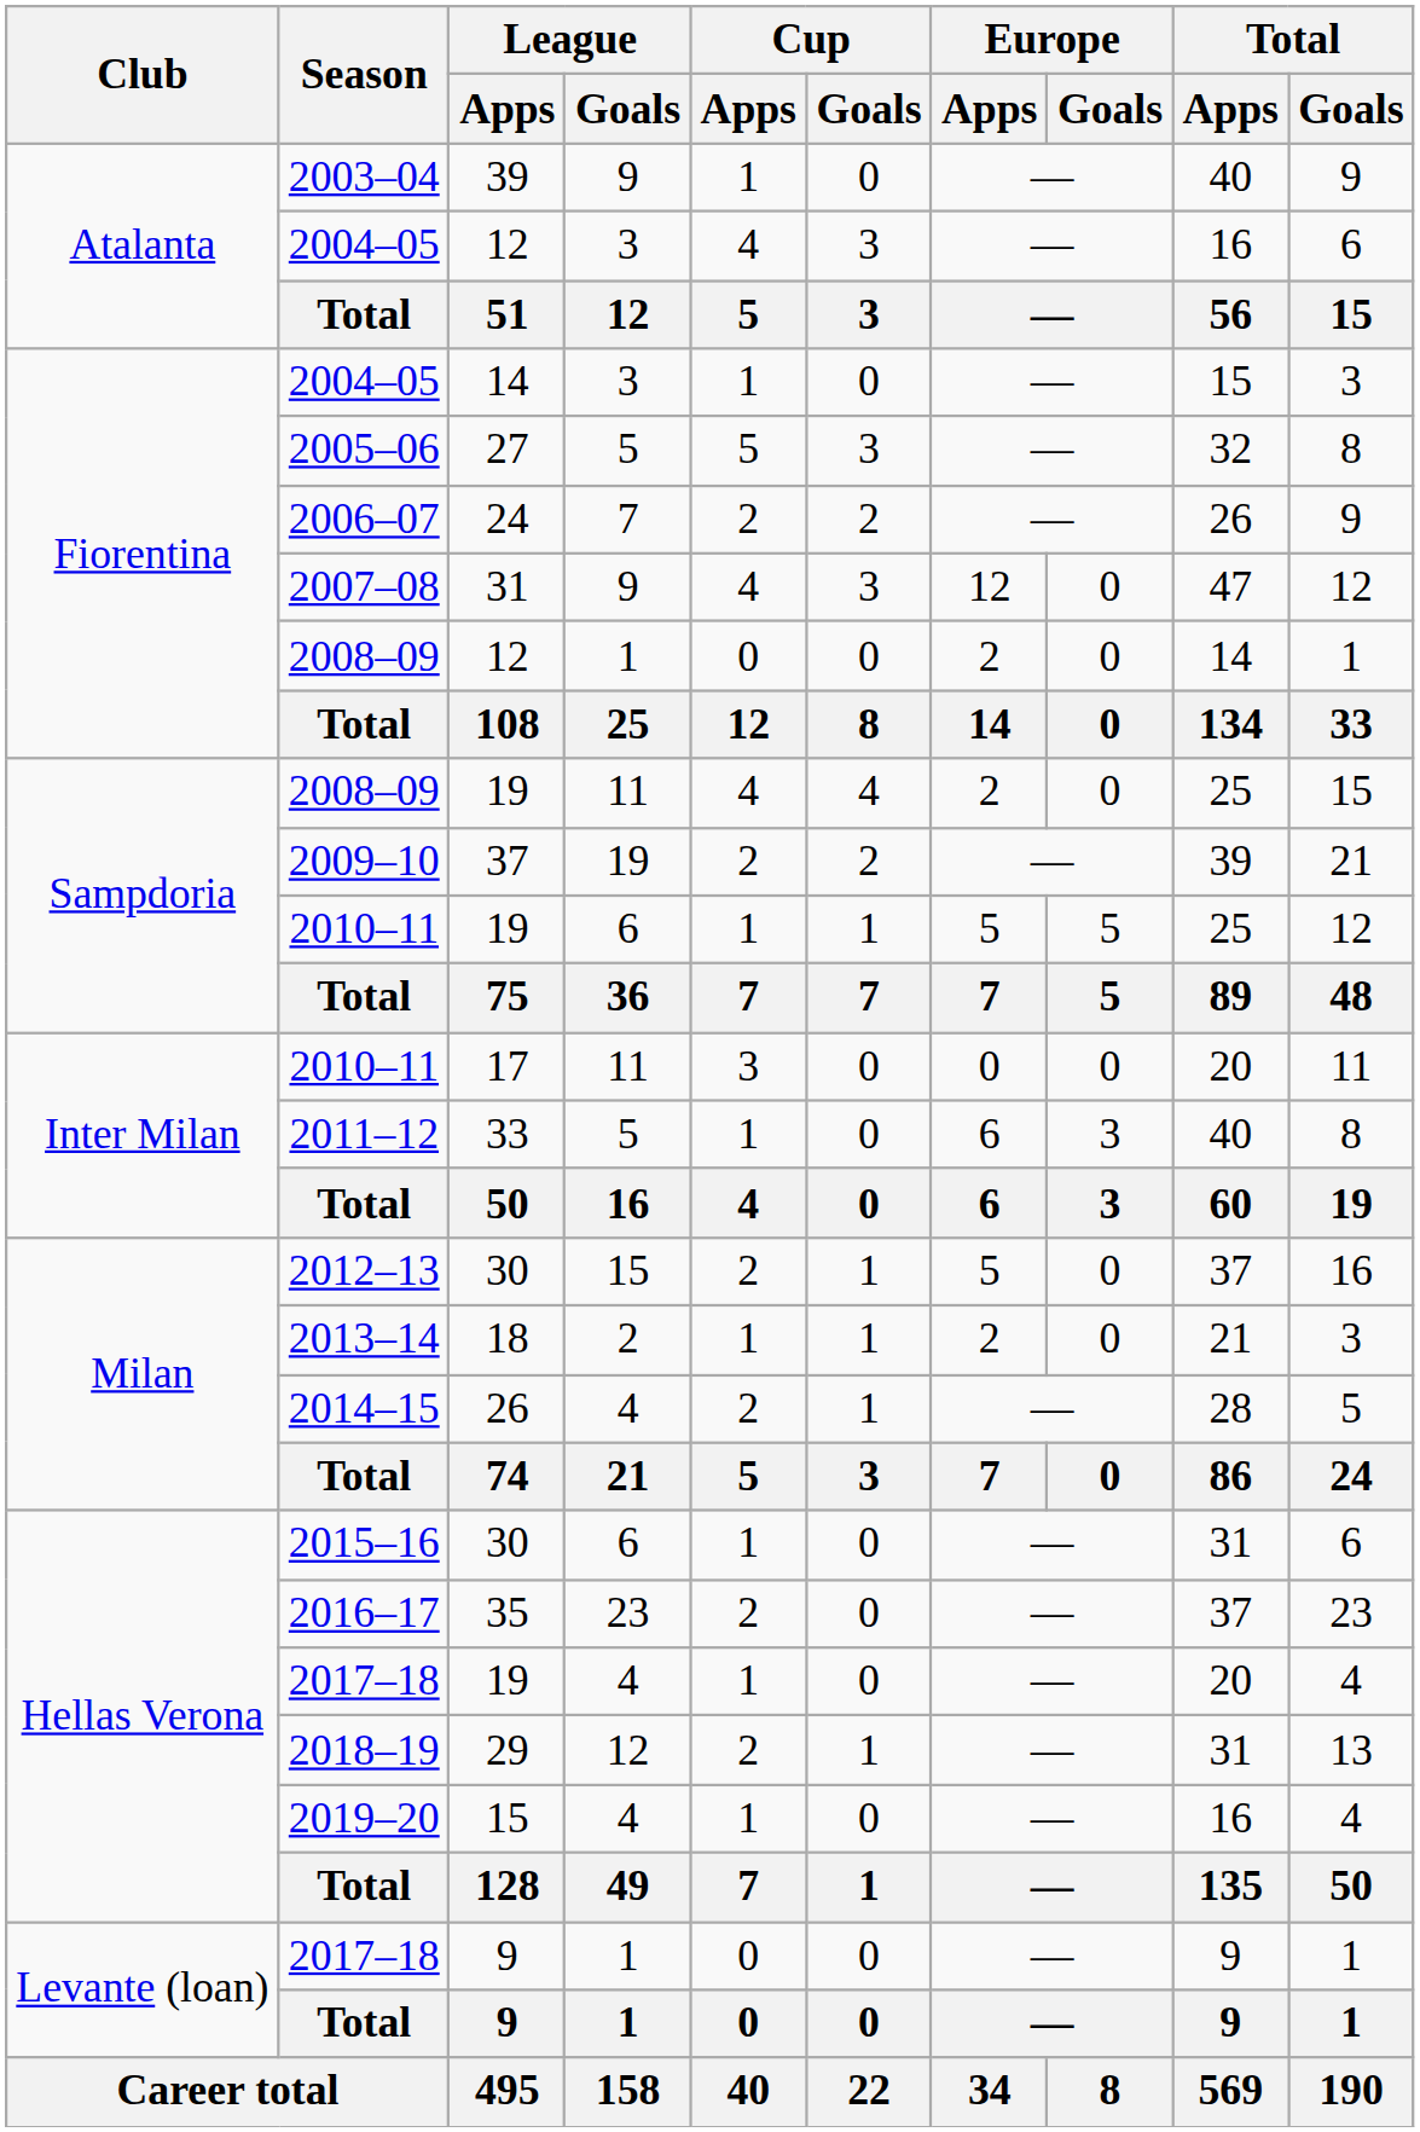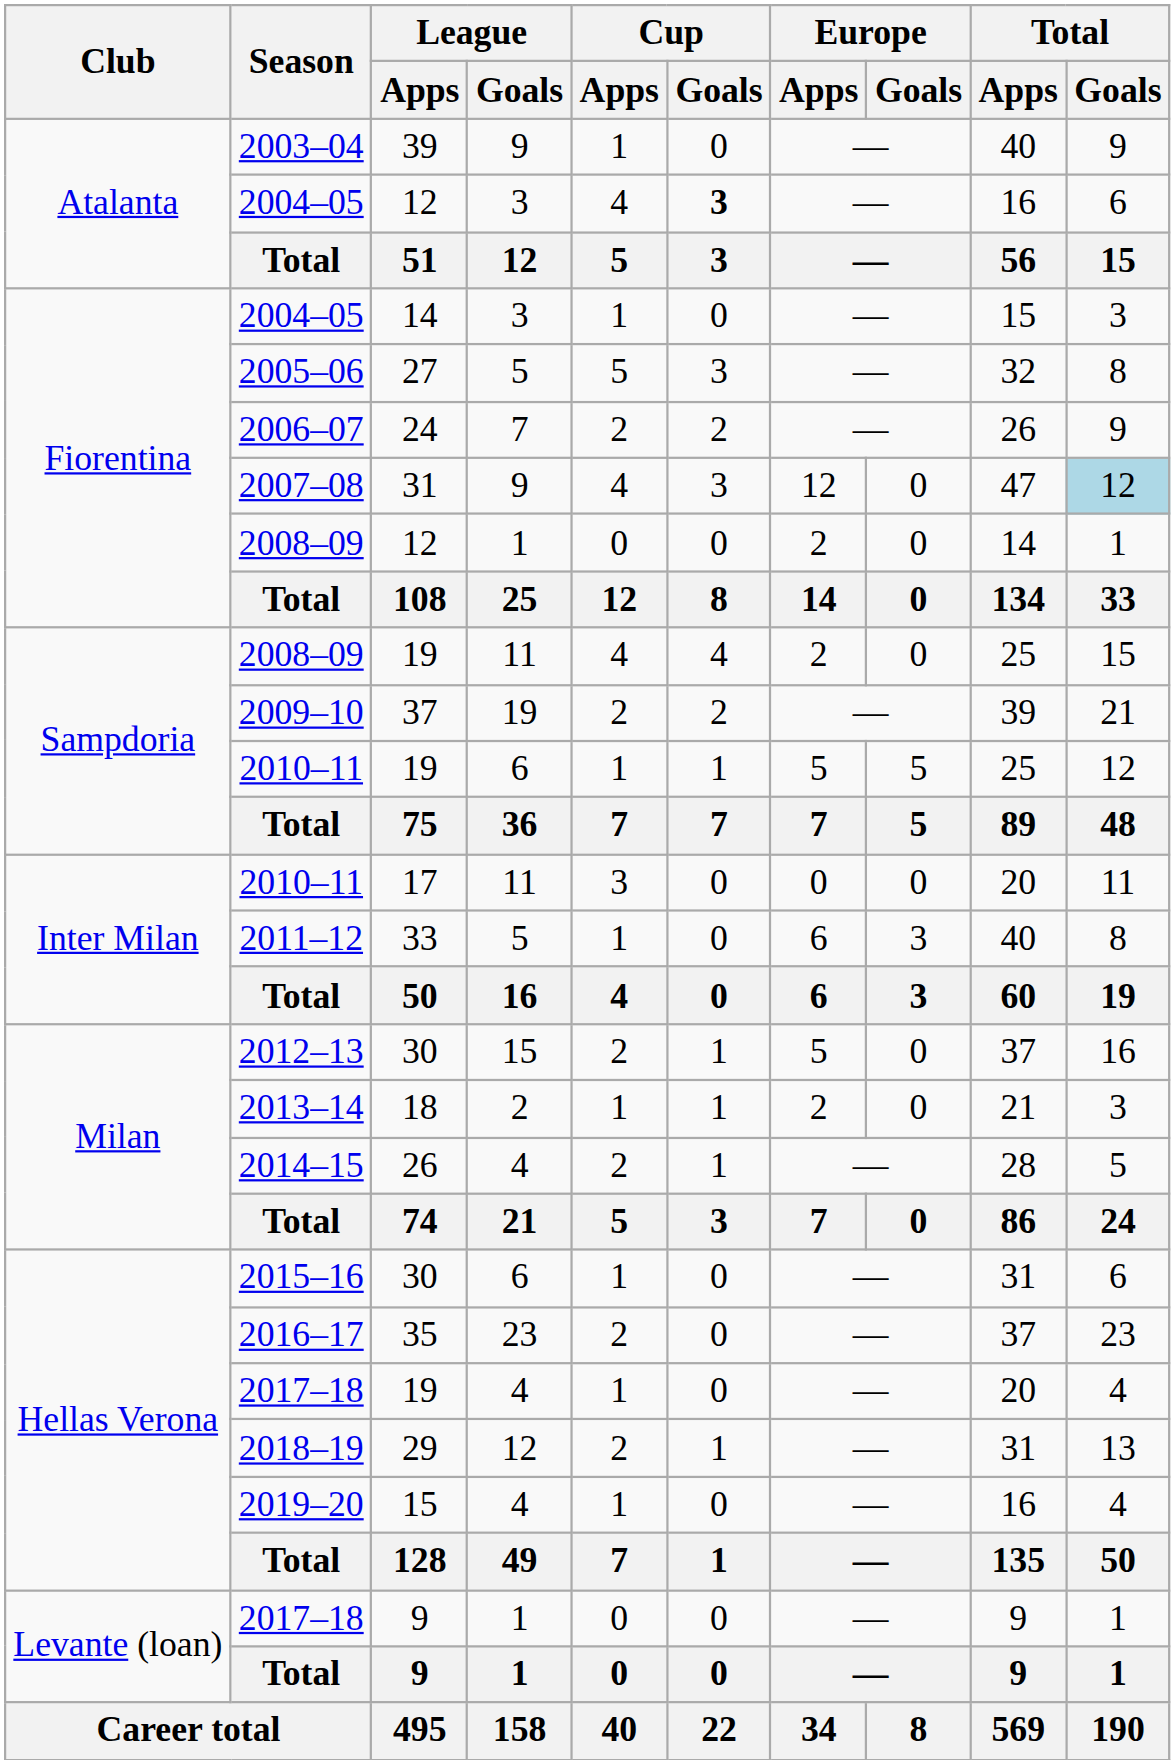2004–05 / 12 | Cup / Goals: normal -> bold
2007–08 | Total / Goals: no background -> lightblue background
